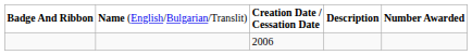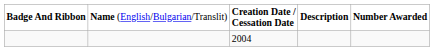row 2 | column 3: 2006 -> 2004
